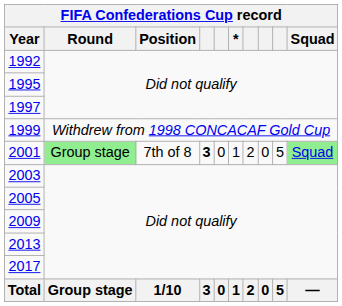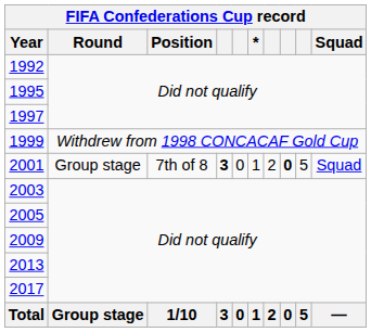2001 | Round: lightgreen background -> no background
2001 | column 8: normal -> bold
2001 | Squad: lightgreen background -> no background
